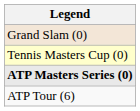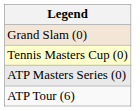row 4 | column 1: bold -> normal
